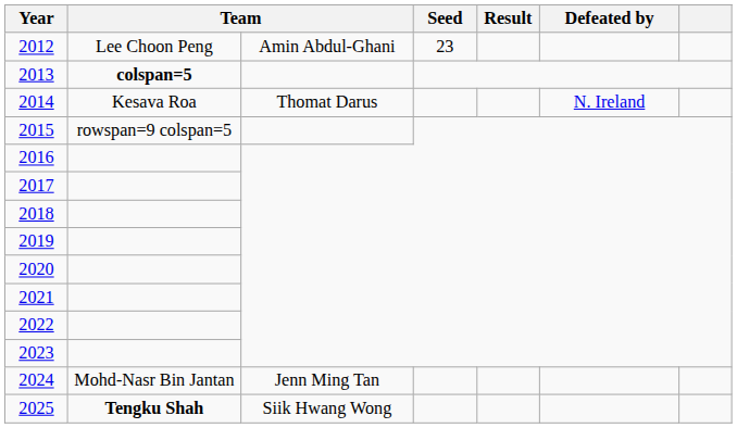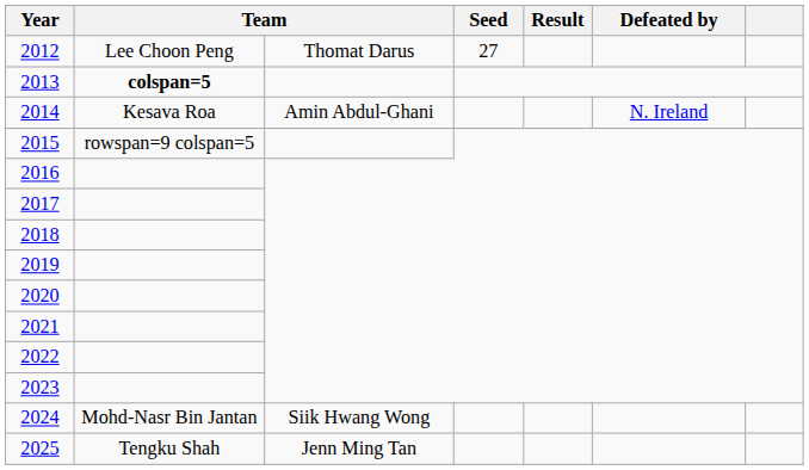2012 | column 3: Amin Abdul-Ghani -> Thomat Darus
2012 | Seed: 23 -> 27
2014 | column 3: Thomat Darus -> Amin Abdul-Ghani
2024 | column 3: Jenn Ming Tan -> Siik Hwang Wong
2025 | column 2: bold -> normal
2025 | column 3: Siik Hwang Wong -> Jenn Ming Tan
